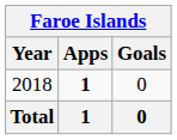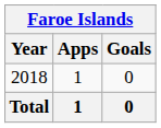2018 | Apps: bold -> normal
